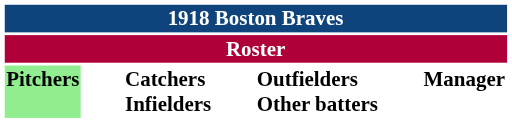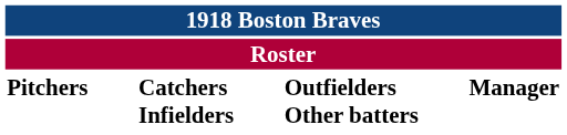Pitchers | column 1: lightgreen background -> no background
